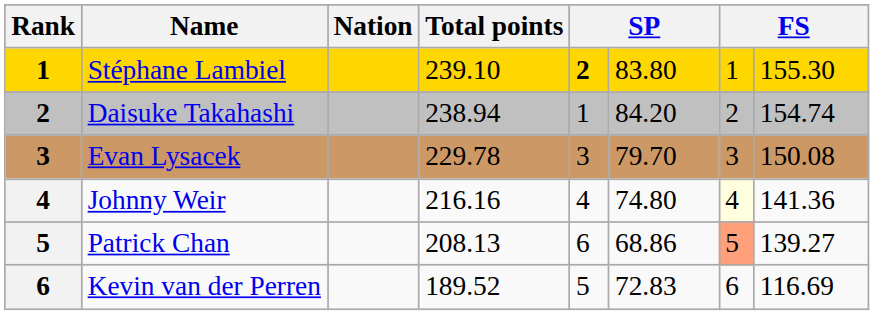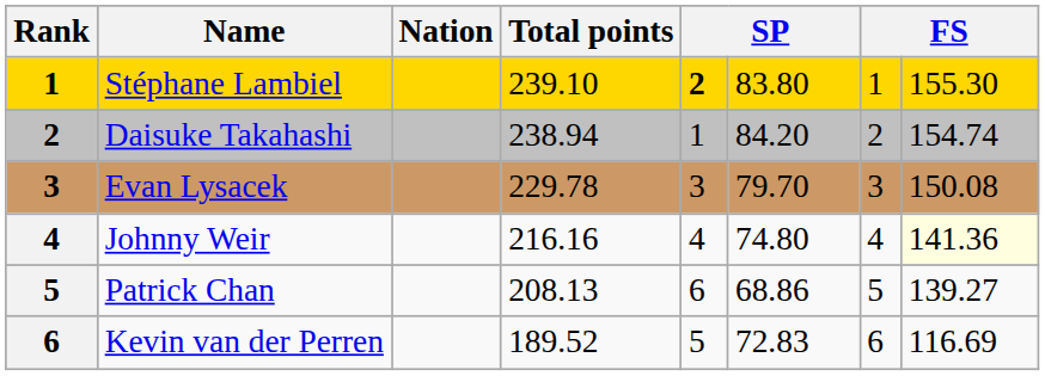Johnny Weir | column 7: lightyellow background -> no background
Johnny Weir | column 8: no background -> lightyellow background
Patrick Chan | column 7: lightsalmon background -> no background
